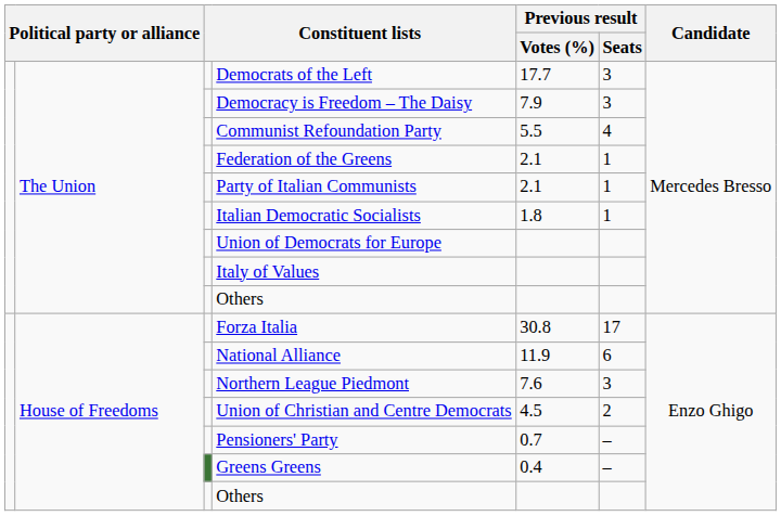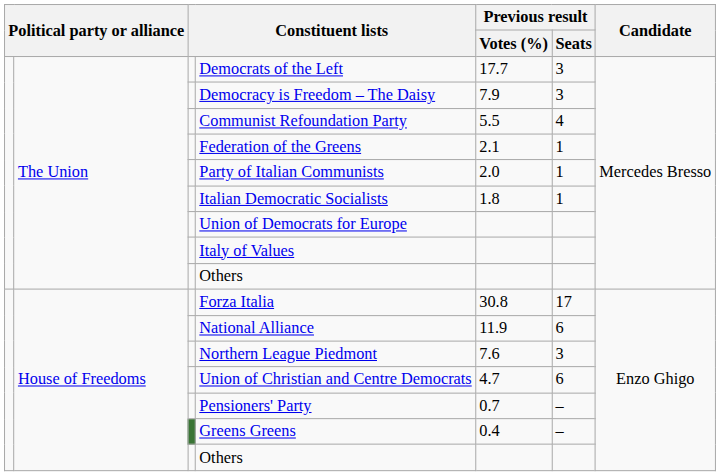Party of Italian Communists | Previous result / Votes (%): 2.1 -> 2.0
Union of Christian and Centre Democrats | Previous result / Votes (%): 4.5 -> 4.7
Union of Christian and Centre Democrats | Previous result / Seats: 2 -> 6
